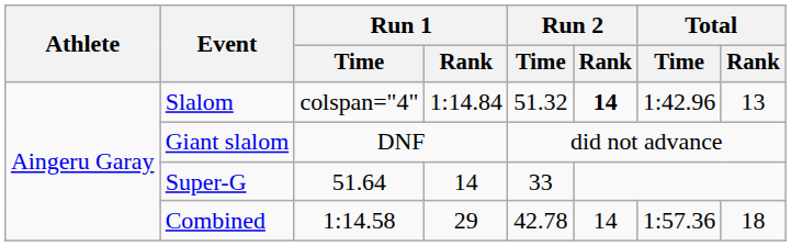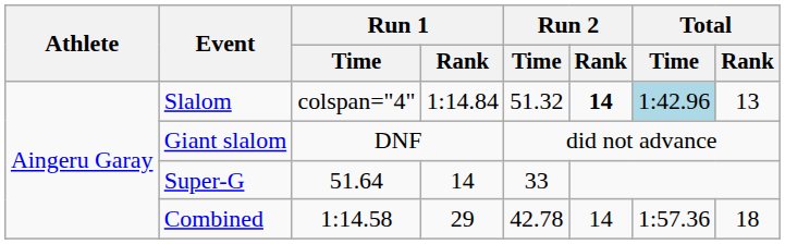Slalom | Total / Time: no background -> lightblue background
